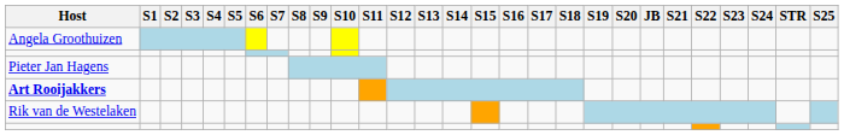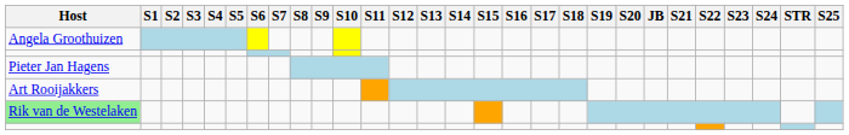Art Rooijakkers | Host: bold -> normal
Rik van de Westelaken | Host: no background -> lightgreen background
